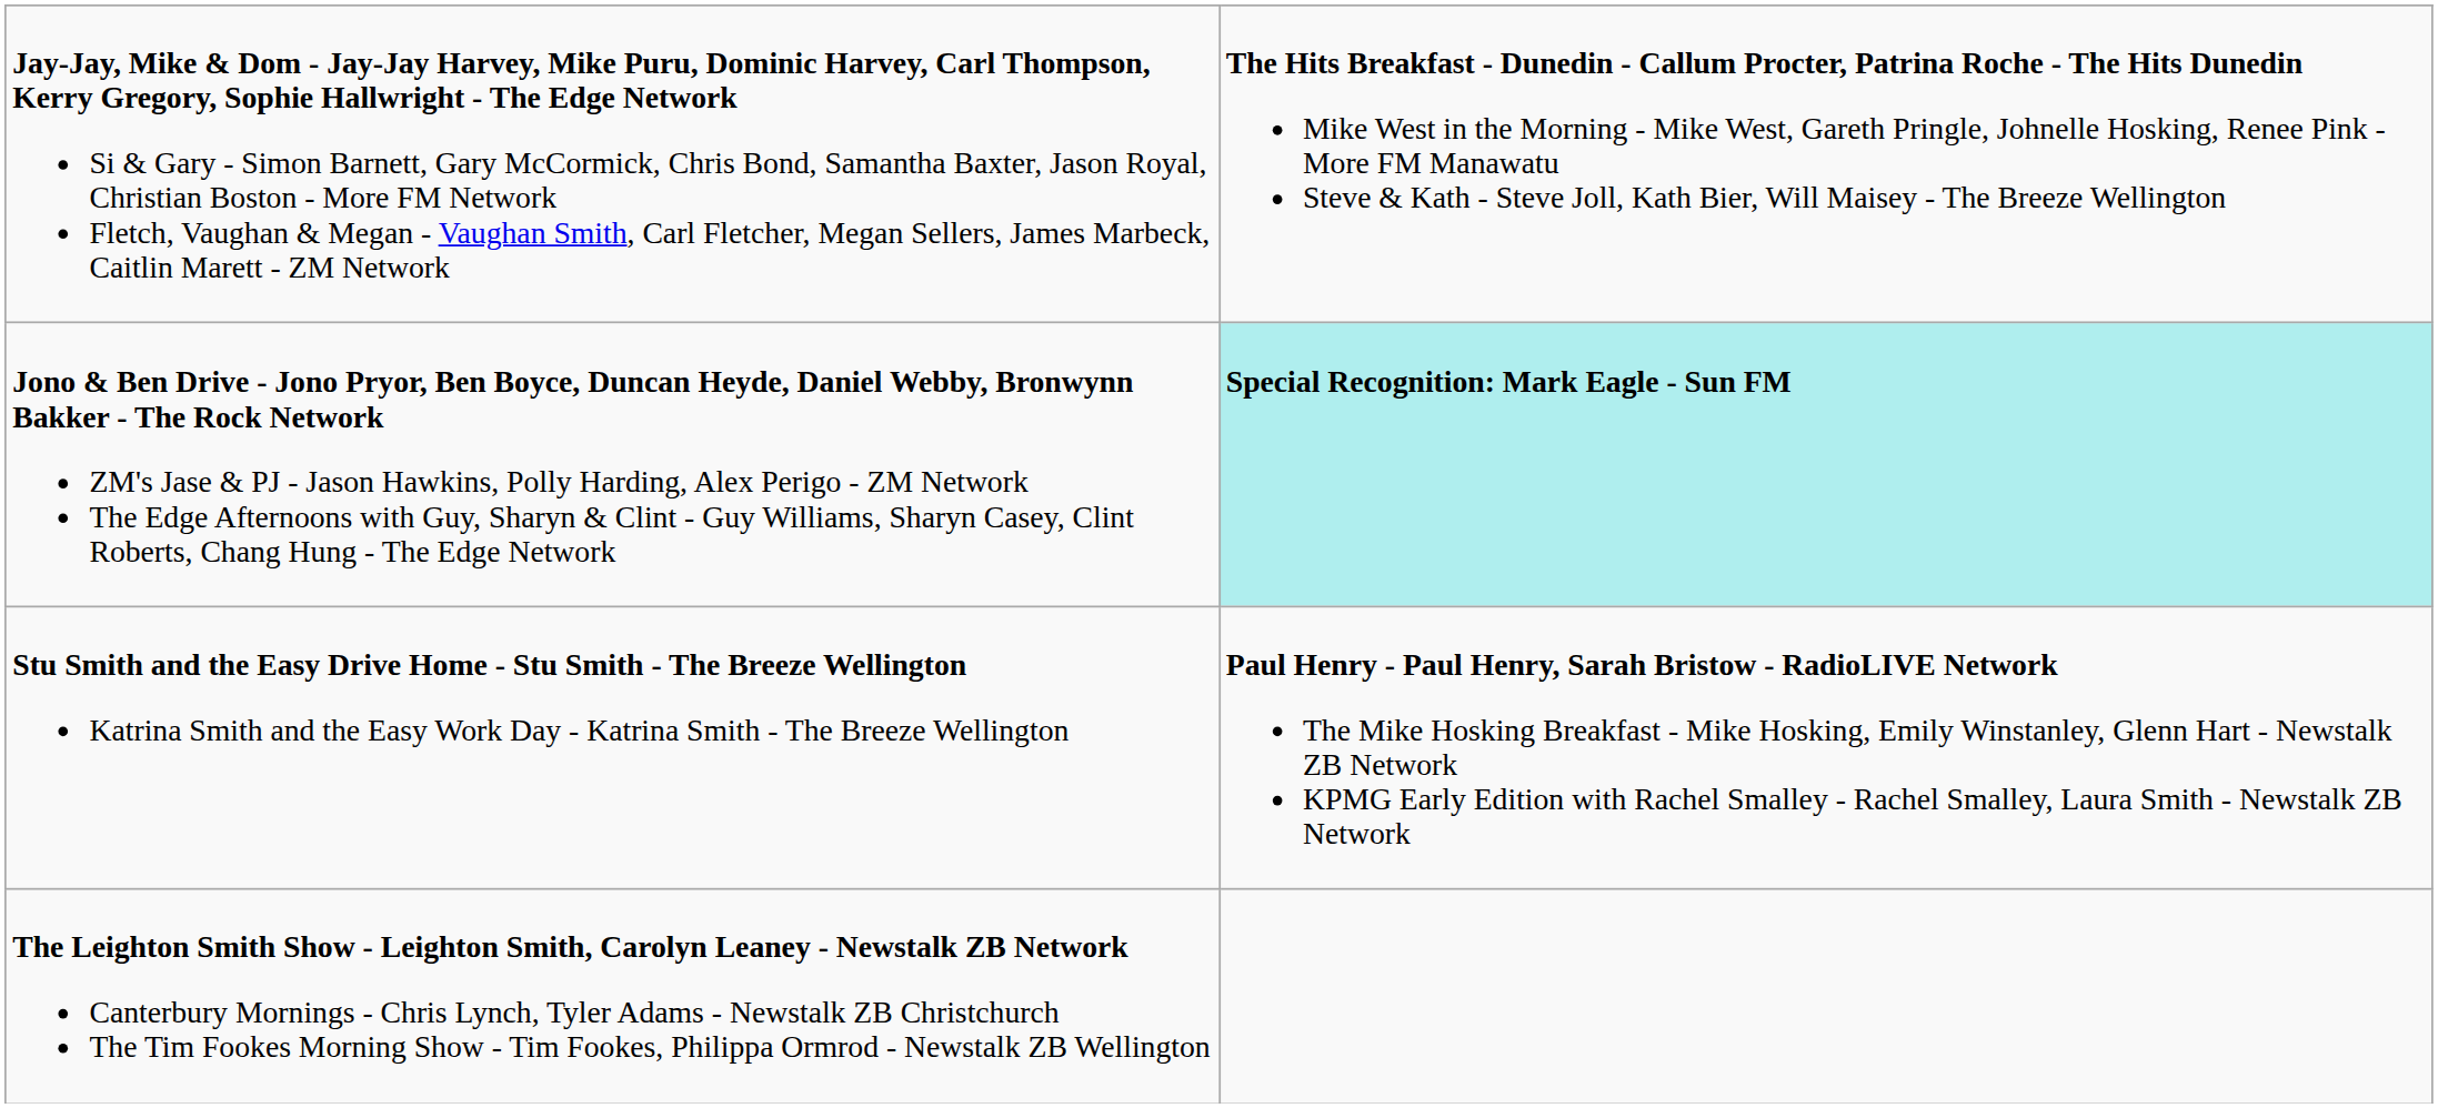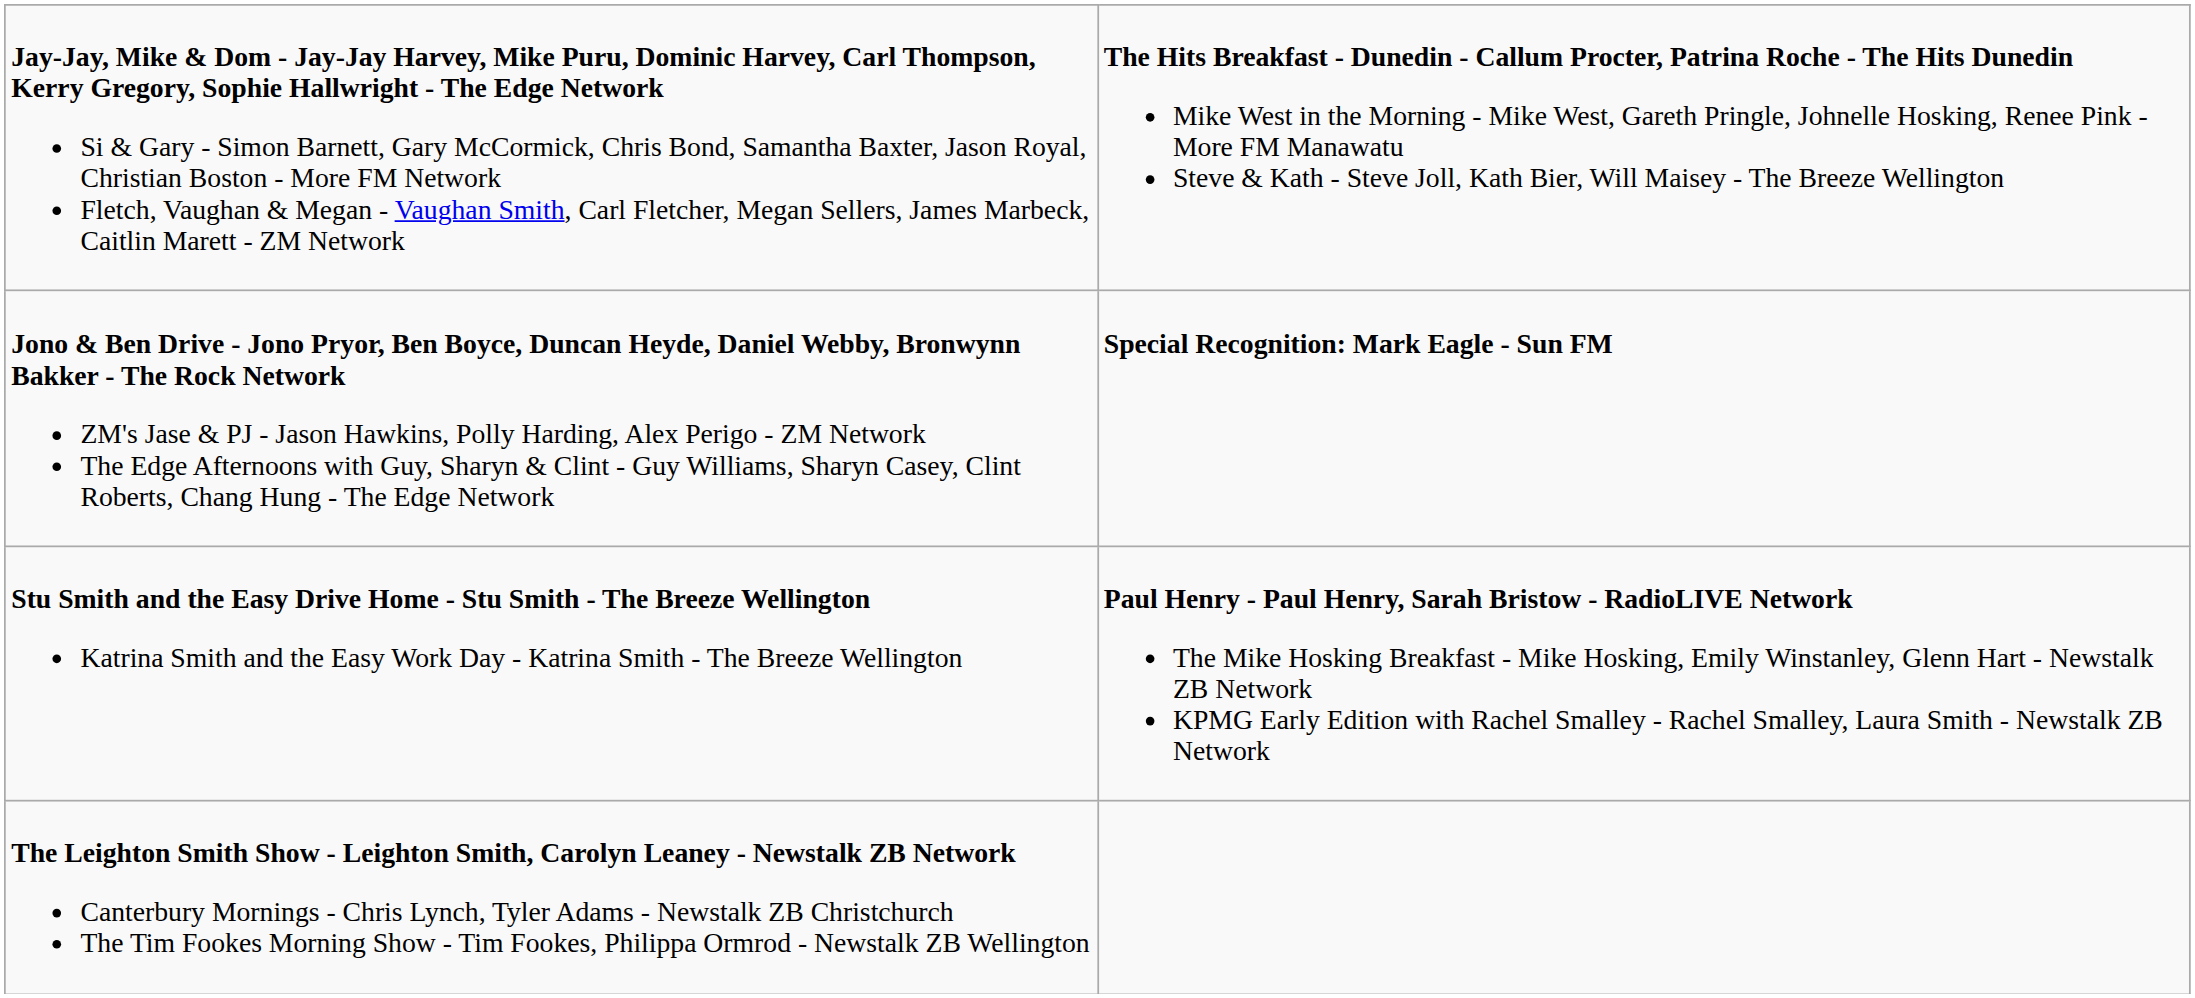row 2 | column 2: paleturquoise background -> no background
